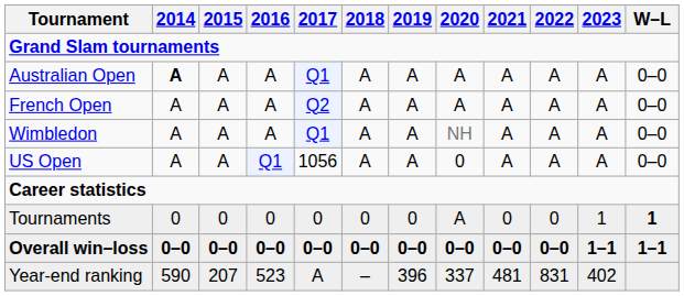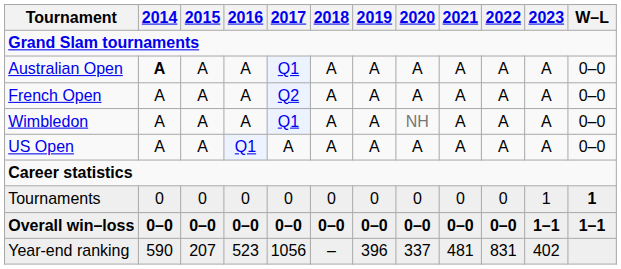US Open | 2017: 1056 -> A
US Open | 2020: 0 -> A
Tournaments | 2020: A -> 0
Year-end ranking | 2017: A -> 1056
